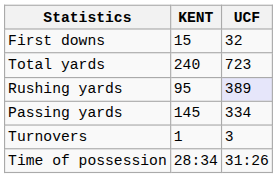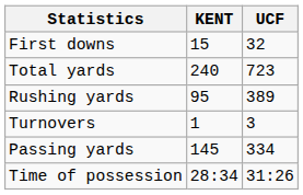Rushing yards | UCF: lavender background -> no background
rows swapped: Passing yards <-> Turnovers
